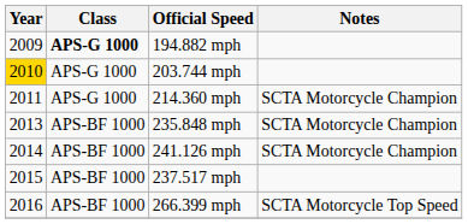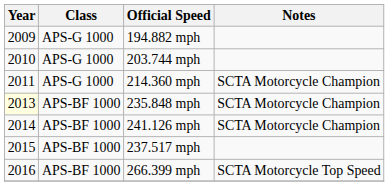194.882 mph | Class: bold -> normal
203.744 mph | Year: gold background -> no background
235.848 mph | Year: no background -> lightyellow background
